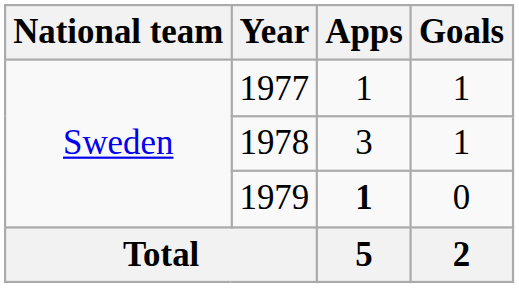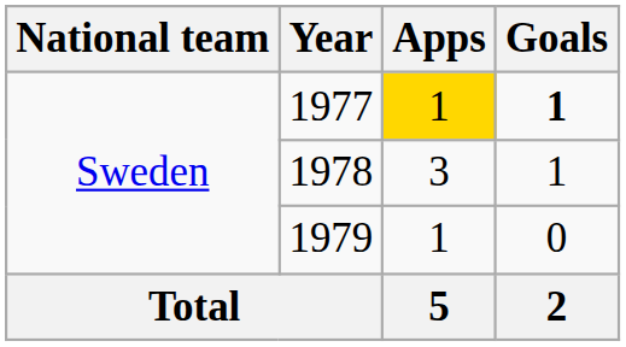1977 | Apps: no background -> gold background
1977 | Goals: normal -> bold
1979 | Apps: bold -> normal
